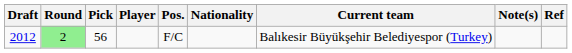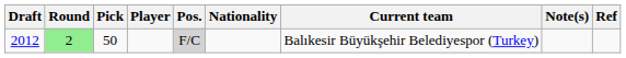2012 | Pick: 56 -> 50
2012 | Pos.: no background -> lightgrey background
